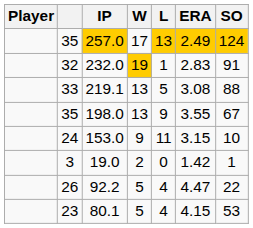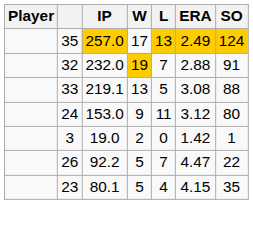232.0 | L: 1 -> 7
232.0 | ERA: 2.83 -> 2.88
- row: 35 | 198.0 | 13 | 9 | 3.55 | 67
153.0 | ERA: 3.15 -> 3.12
153.0 | SO: 10 -> 80
92.2 | L: 4 -> 7
80.1 | SO: 53 -> 35
